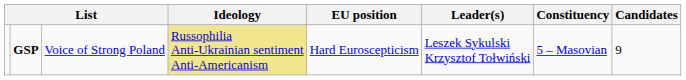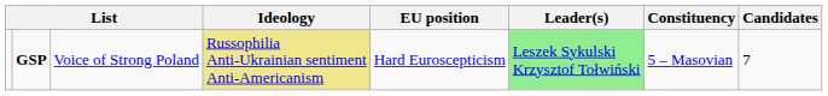GSP | Leader(s): no background -> lightgreen background
GSP | Candidates: 9 -> 7
